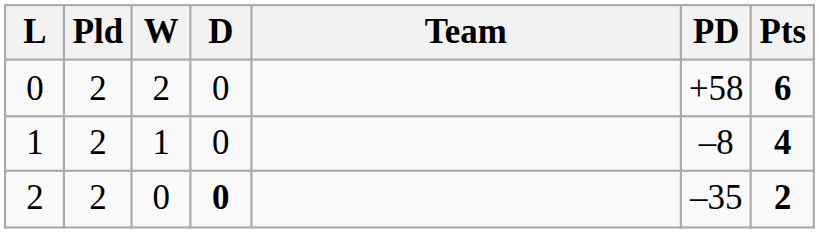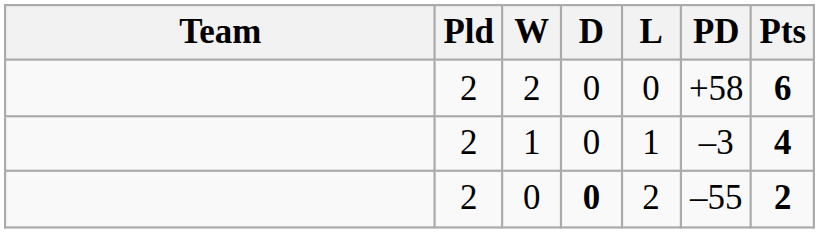columns swapped: Team <-> L
row 3 | PD: –8 -> –3
row 4 | PD: –35 -> –55
